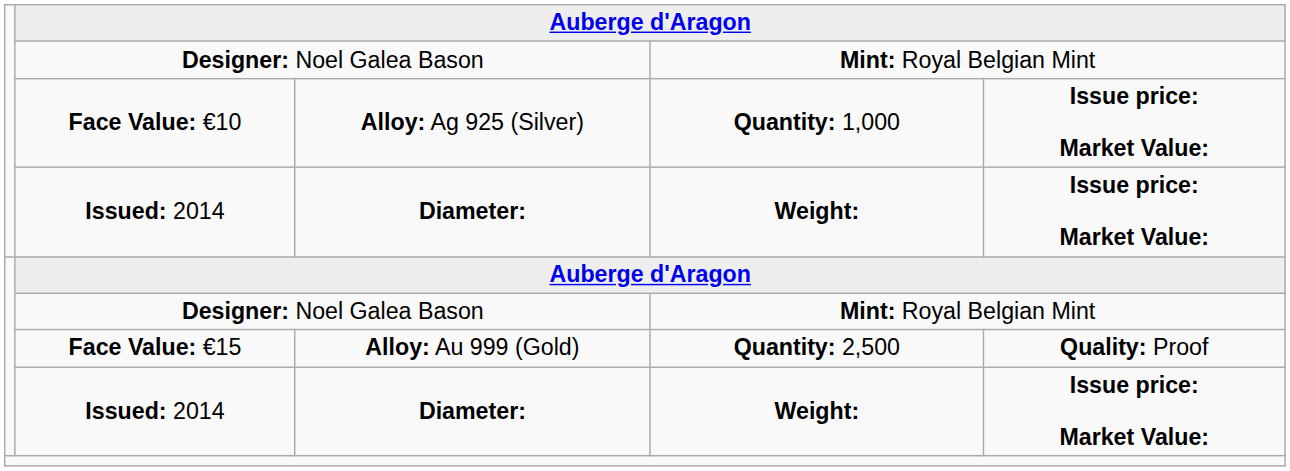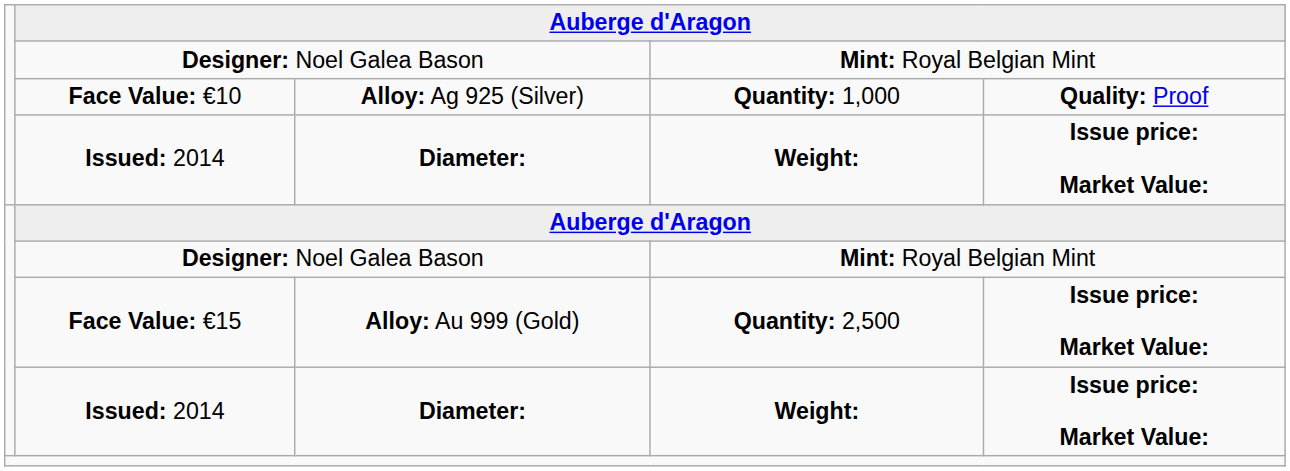Face Value: €10 | column 5: Issue price: Market Value: -> Quality: Proof
Face Value: €15 | column 5: Quality: Proof -> Issue price: Market Value:
